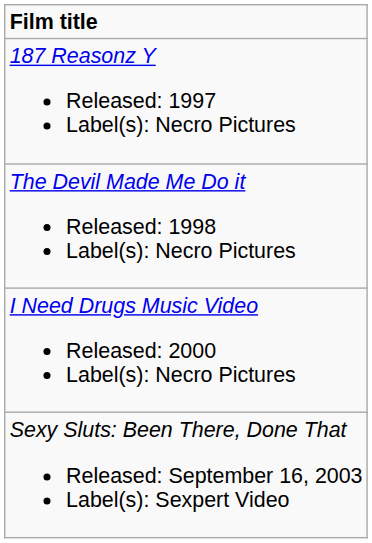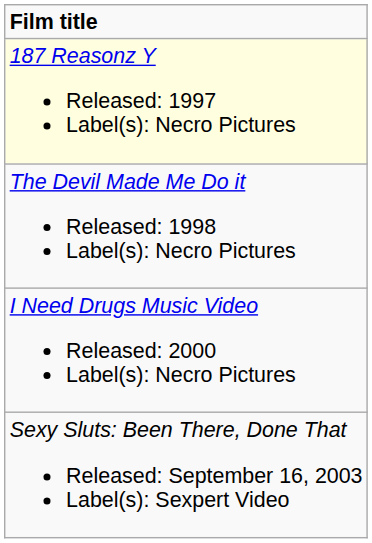row 2 | column 1: no background -> lightyellow background
